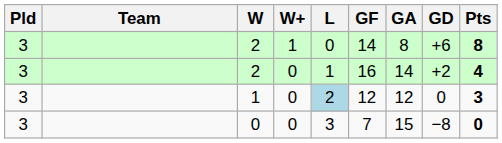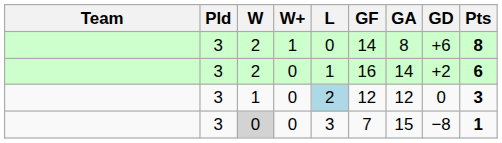columns swapped: Team <-> Pld
row 3 | Pts: 4 -> 6
row 5 | W: no background -> lightgrey background
row 5 | Pts: 0 -> 1
